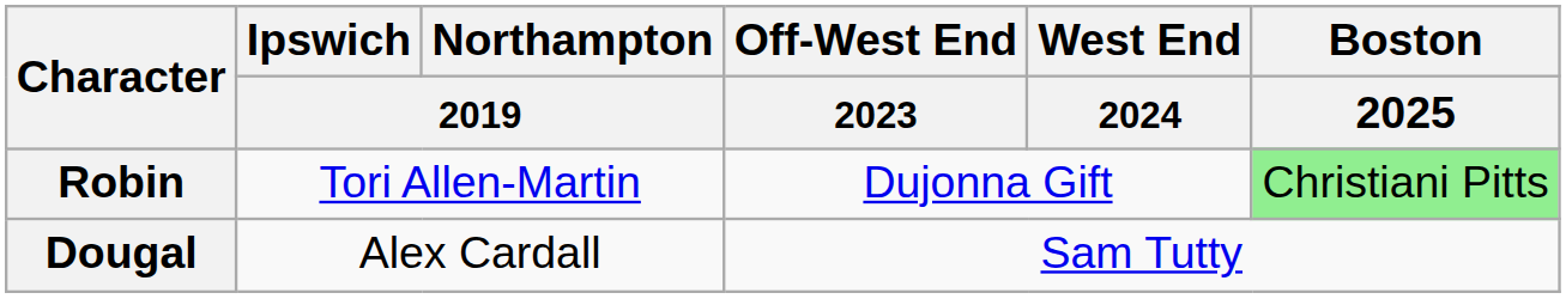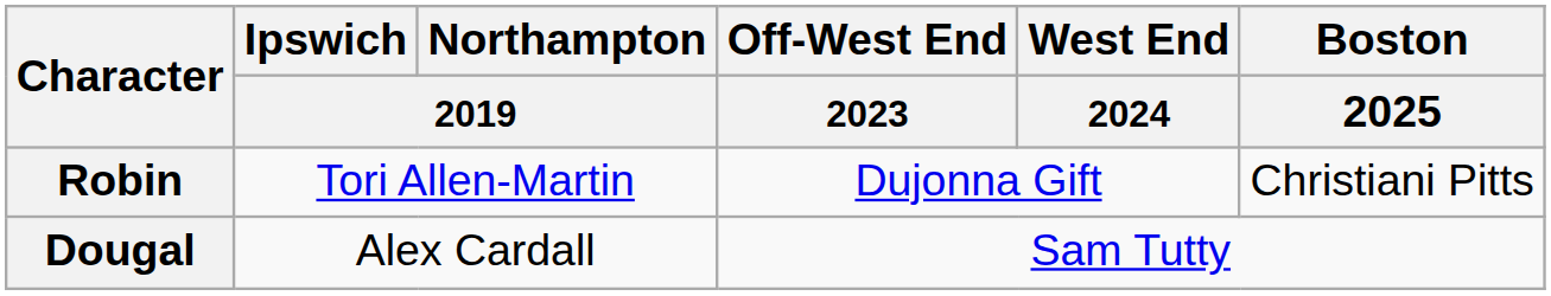Robin | Boston / 2025: lightgreen background -> no background
